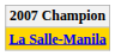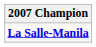row 2 | column 1: gold background -> no background
